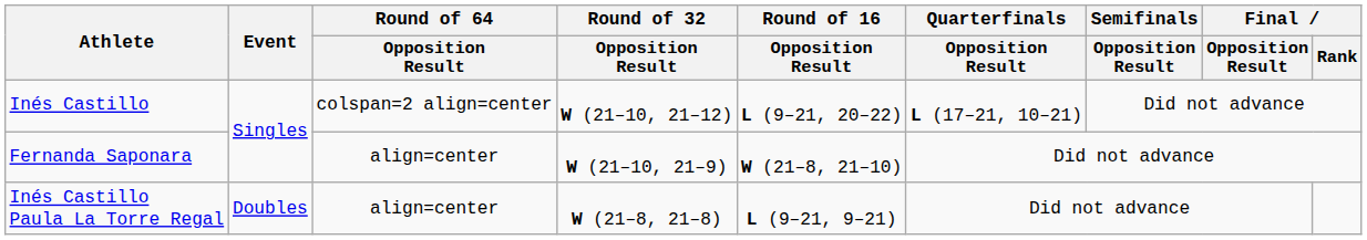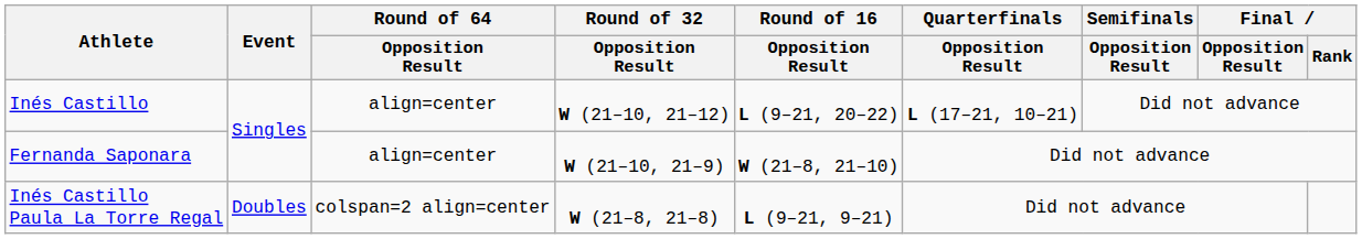Inés Castillo | Round of 64 / Opposition Result: colspan=2 align=center -> align=center
Inés Castillo Paula La Torre Regal | Round of 64 / Opposition Result: align=center -> colspan=2 align=center
